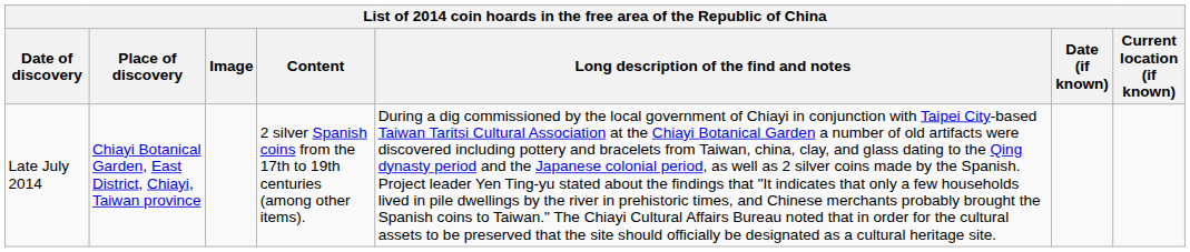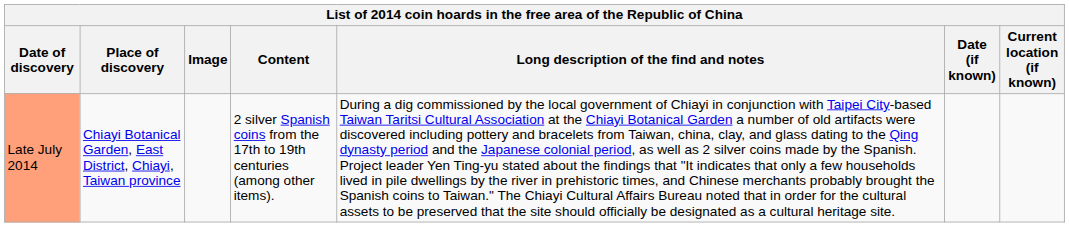Late July 2014 | Date of discovery: no background -> lightsalmon background
